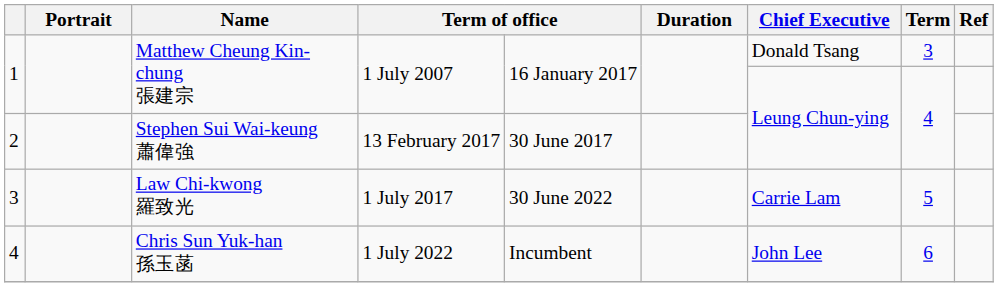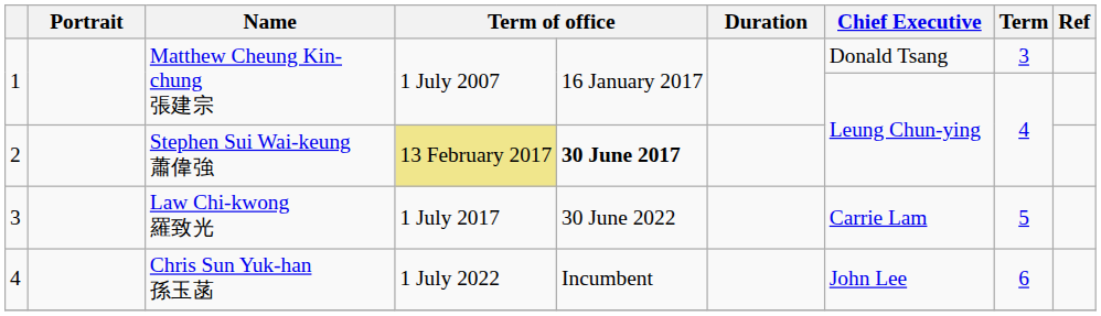2 | column 4: no background -> khaki background
2 | column 5: normal -> bold
